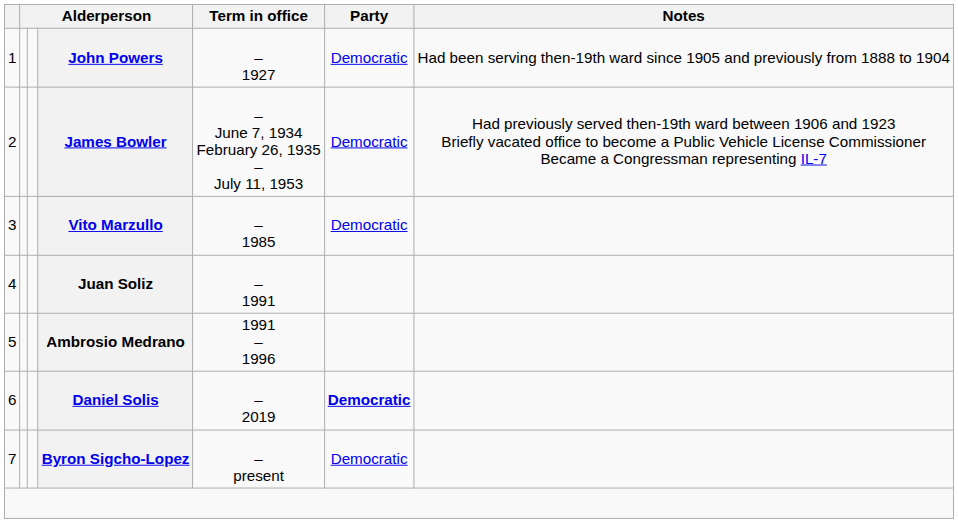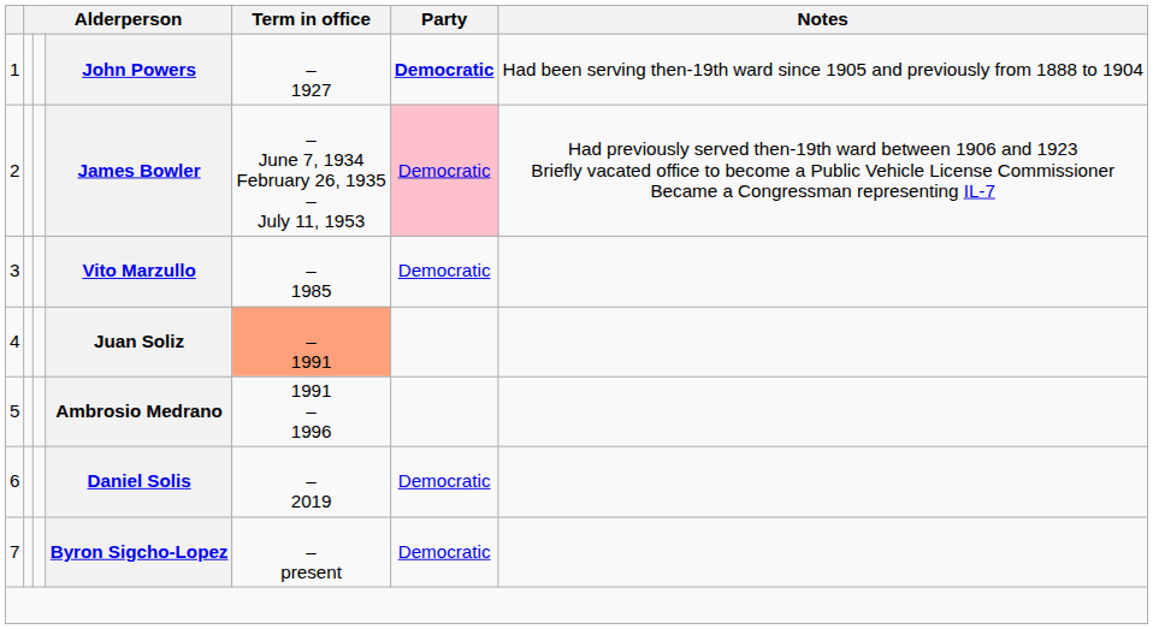John Powers | Party: normal -> bold
James Bowler | Party: no background -> pink background
Juan Soliz | Term in office: no background -> lightsalmon background
Daniel Solis | Party: bold -> normal
